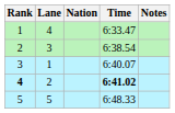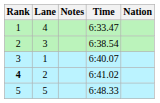columns swapped: Nation <-> Notes
row 5 | Time: bold -> normal
